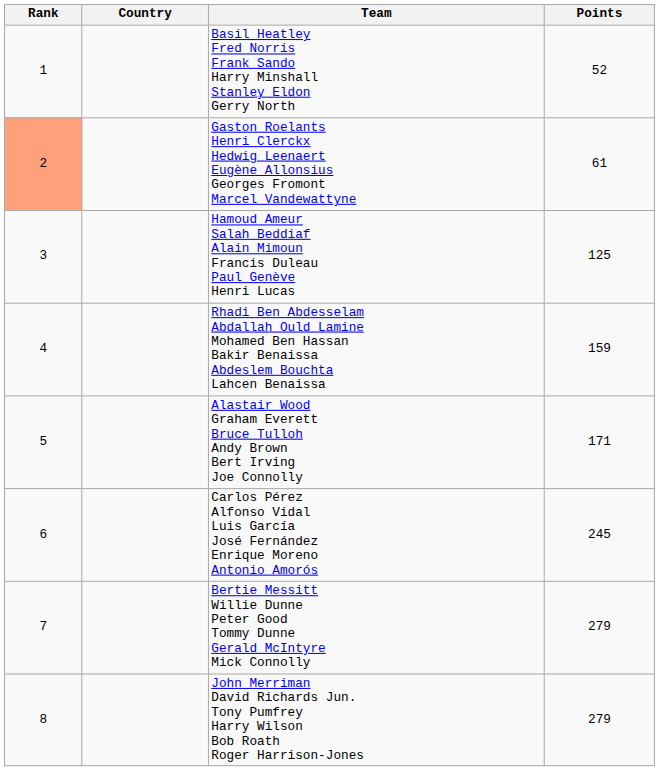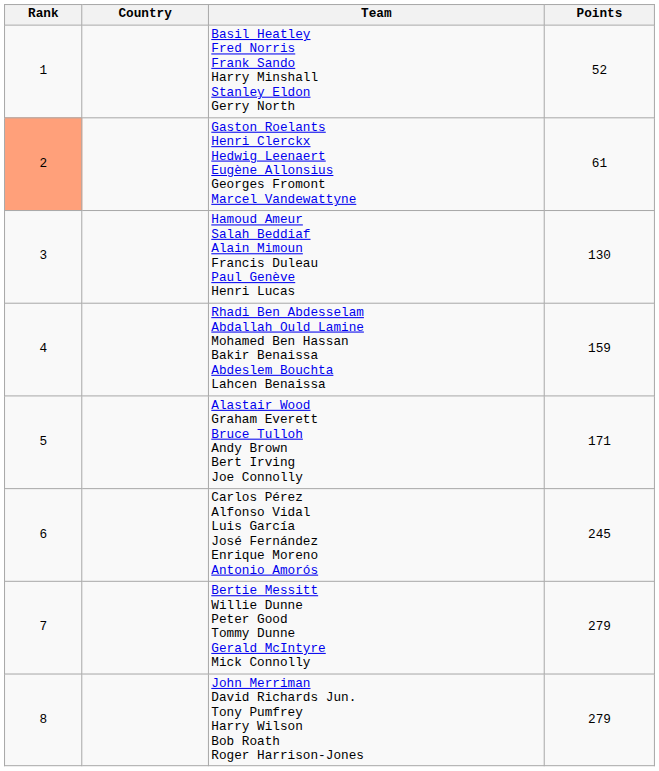row 4 | Points: 125 -> 130
